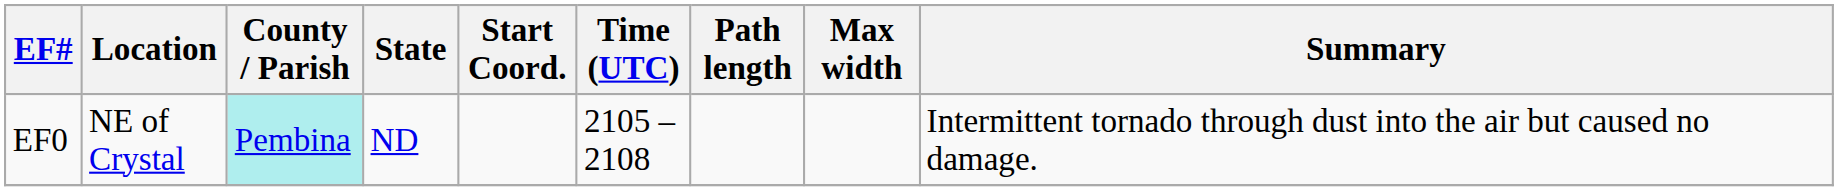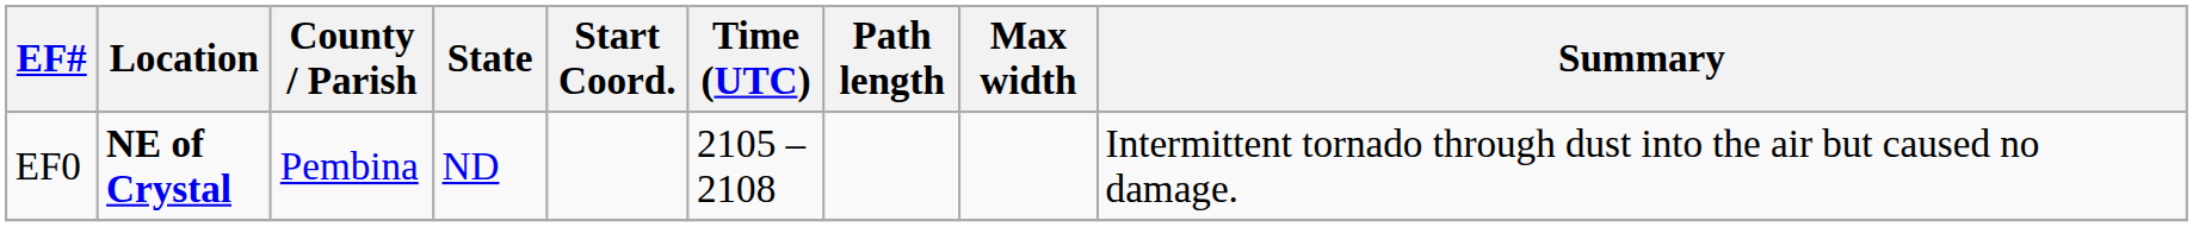EF0 | Location: normal -> bold
EF0 | County / Parish: paleturquoise background -> no background
